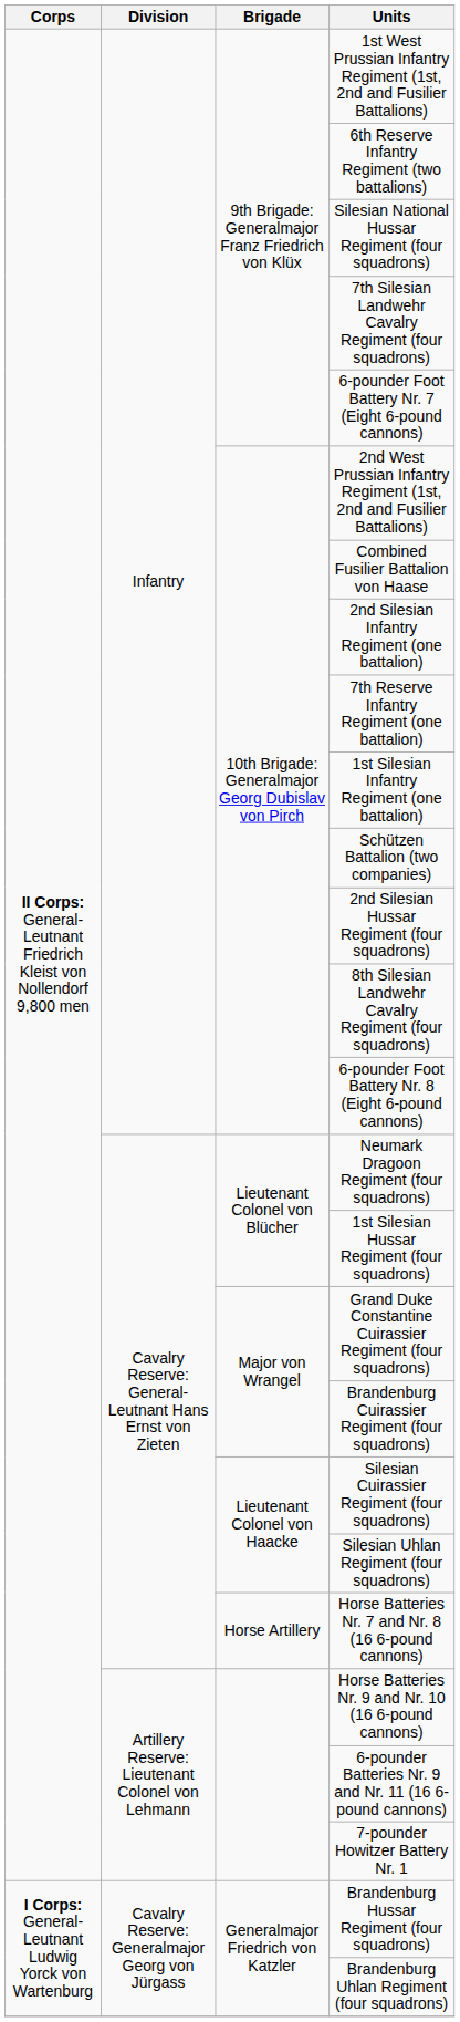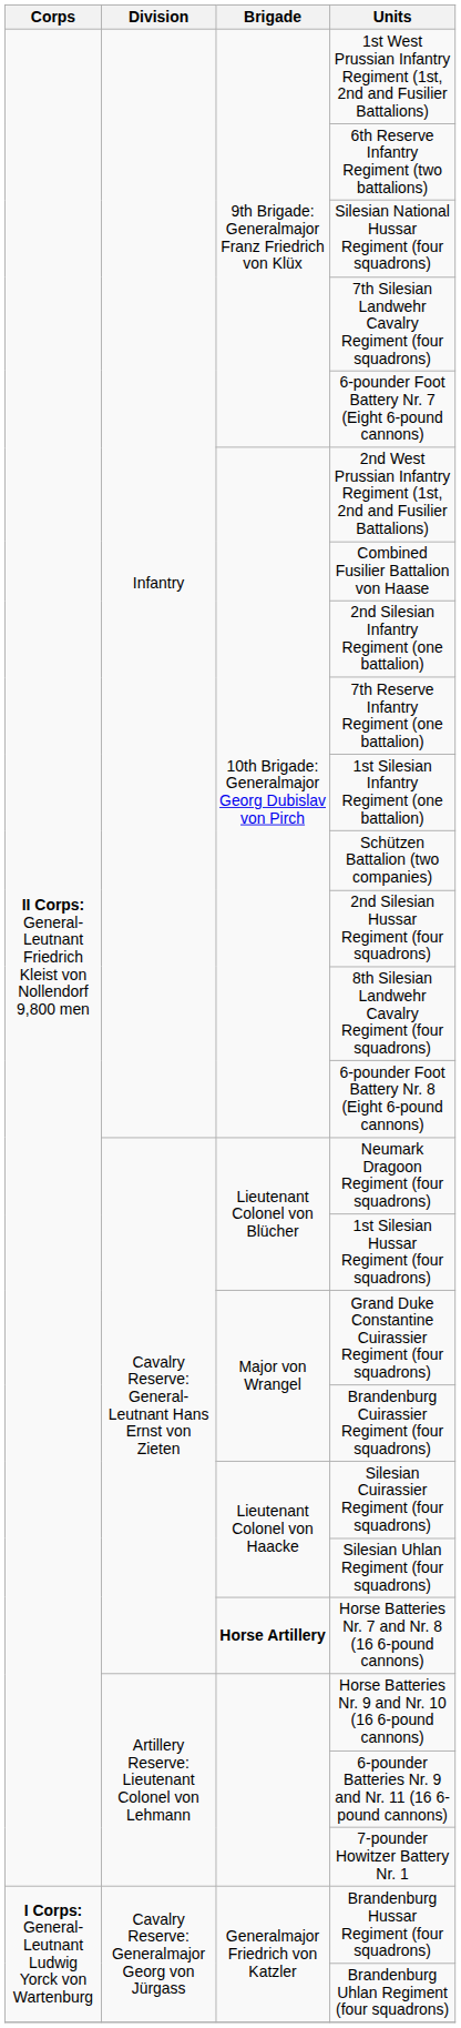Horse Batteries Nr. 7 and Nr. 8 (16 6-pound cannons) | Brigade: normal -> bold
